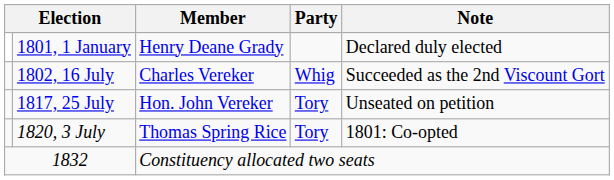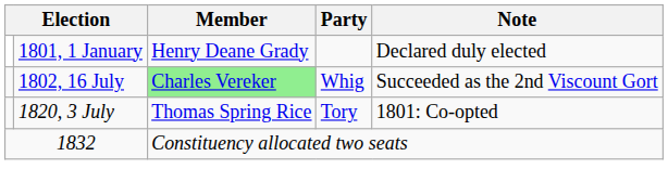1802, 16 July | Member: no background -> lightgreen background
- row: 1817, 25 July | Hon. John Vereker | Tory | Unseated on petition
